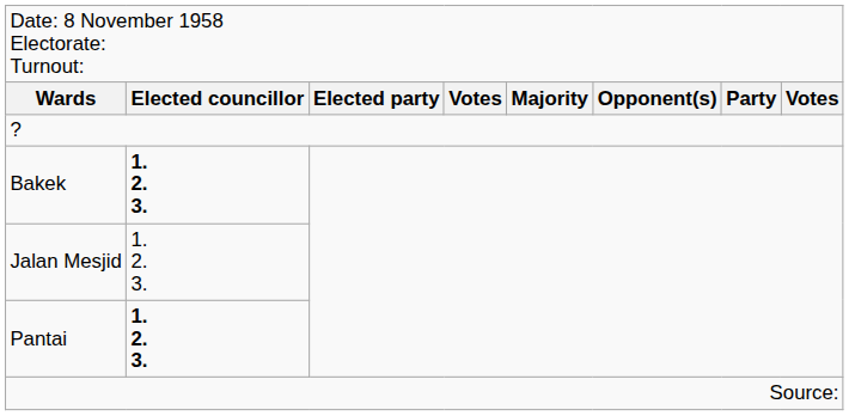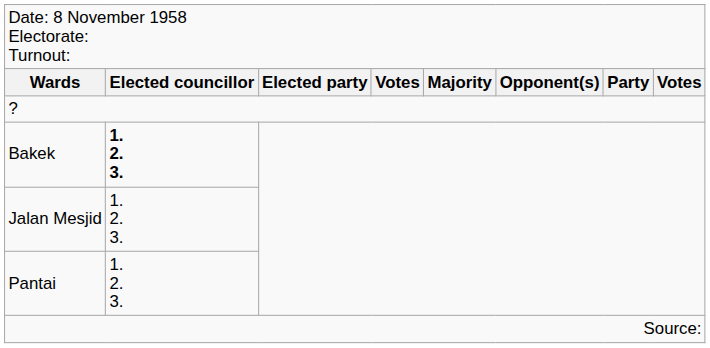Pantai | column 2: bold -> normal
